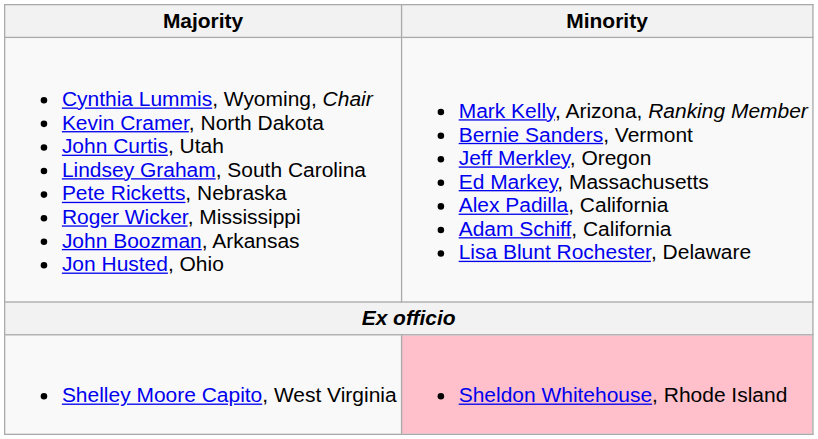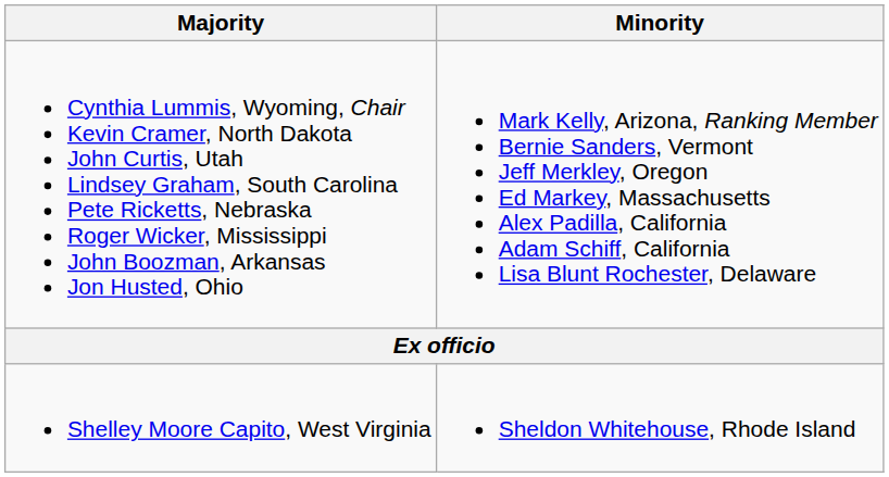Shelley Moore Capito, West Virginia | Minority: pink background -> no background
